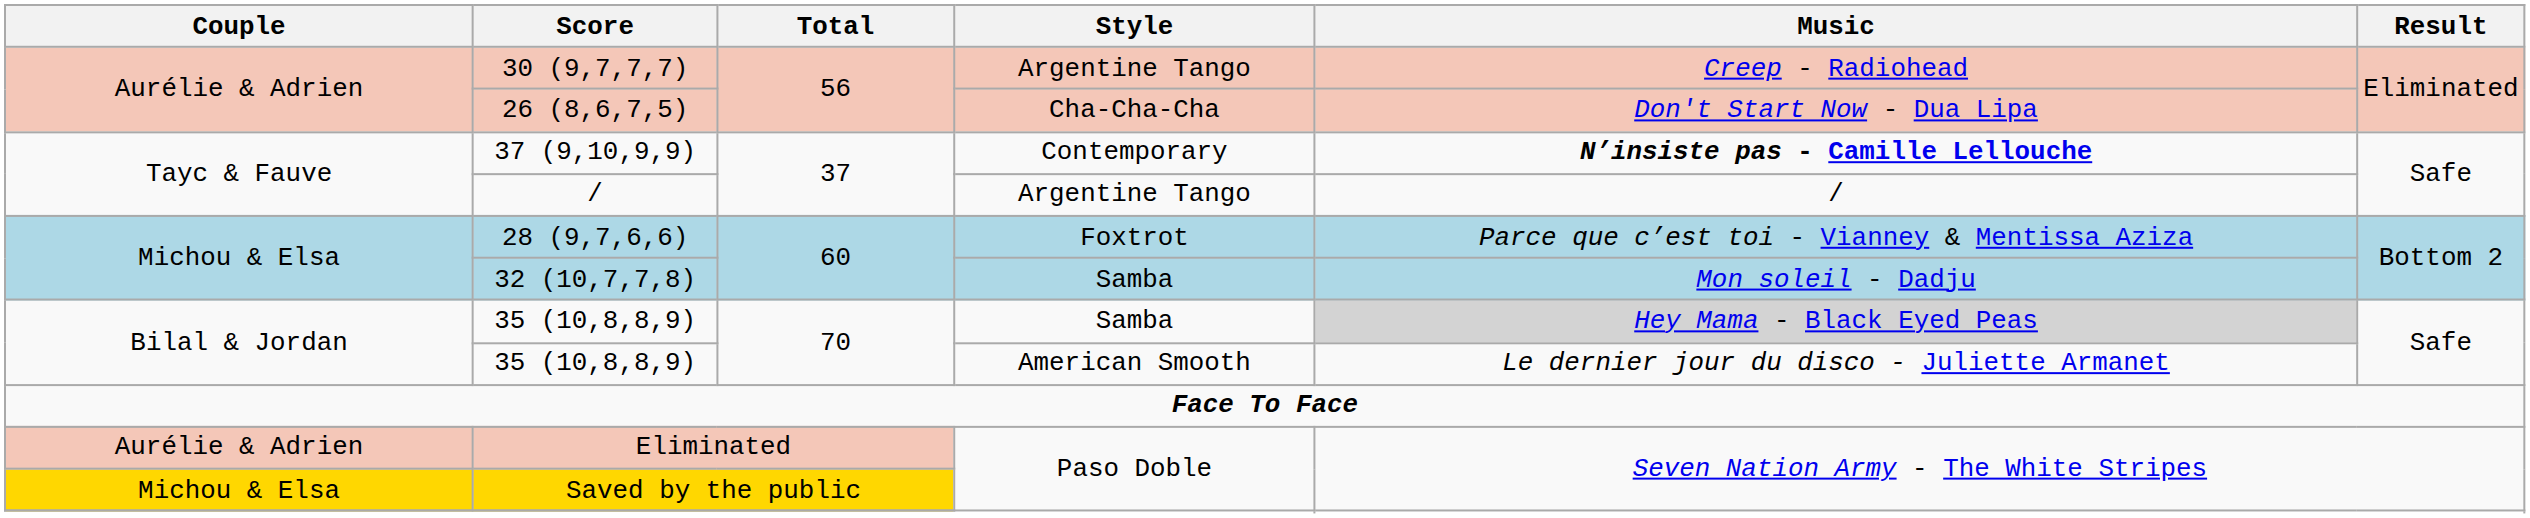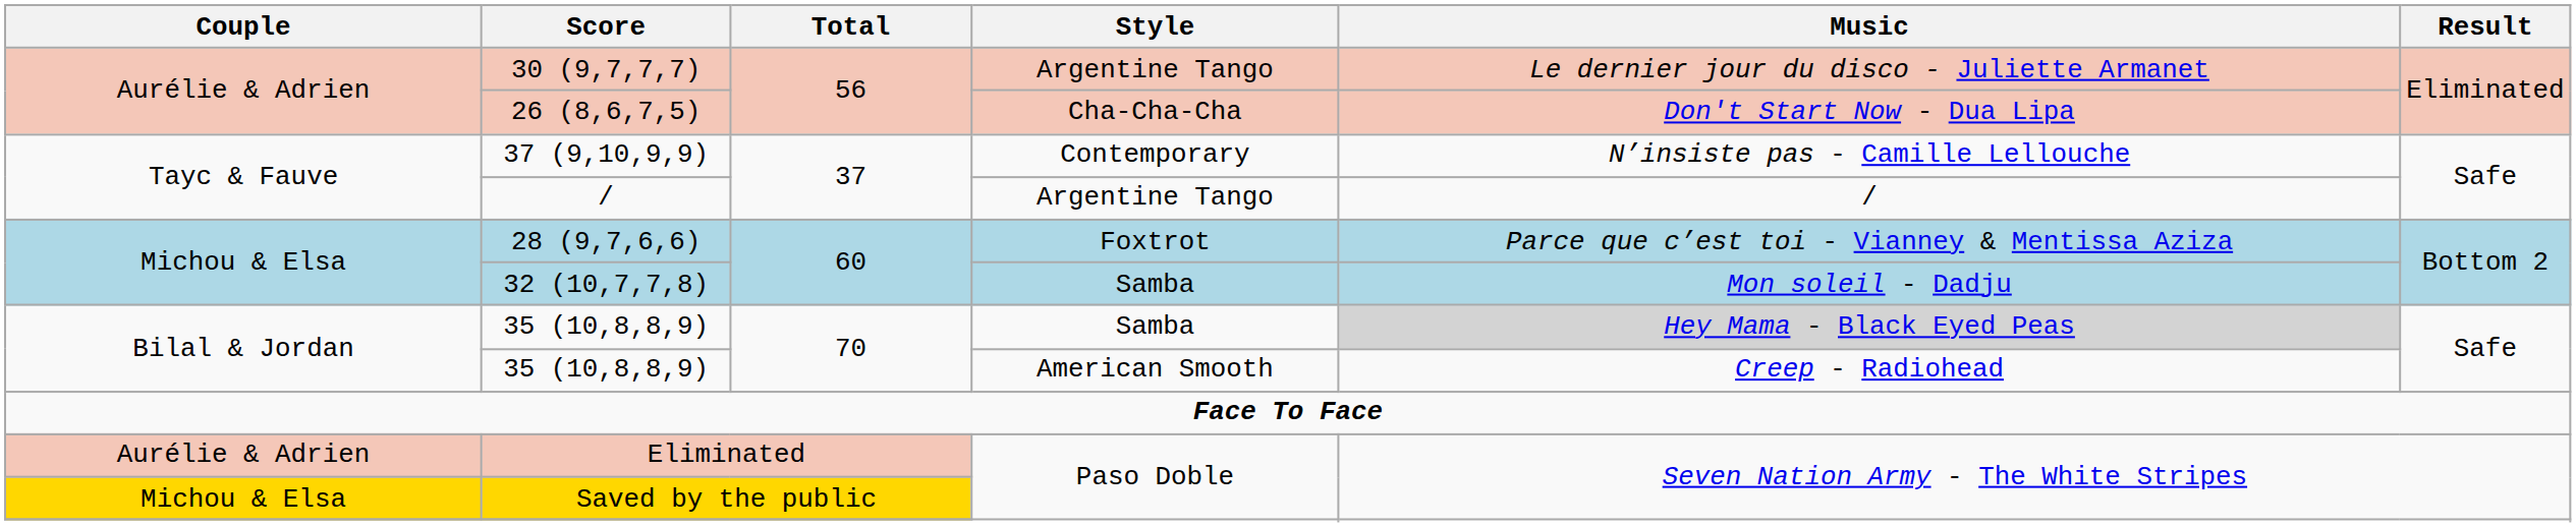30 (9,7,7,7) | Music: Creep - Radiohead -> Le dernier jour du disco - Juliette Armanet
37 (9,10,9,9) | Music: bold -> normal
35 (10,8,8,9) / American Smooth | Music: Le dernier jour du disco - Juliette Armanet -> Creep - Radiohead
